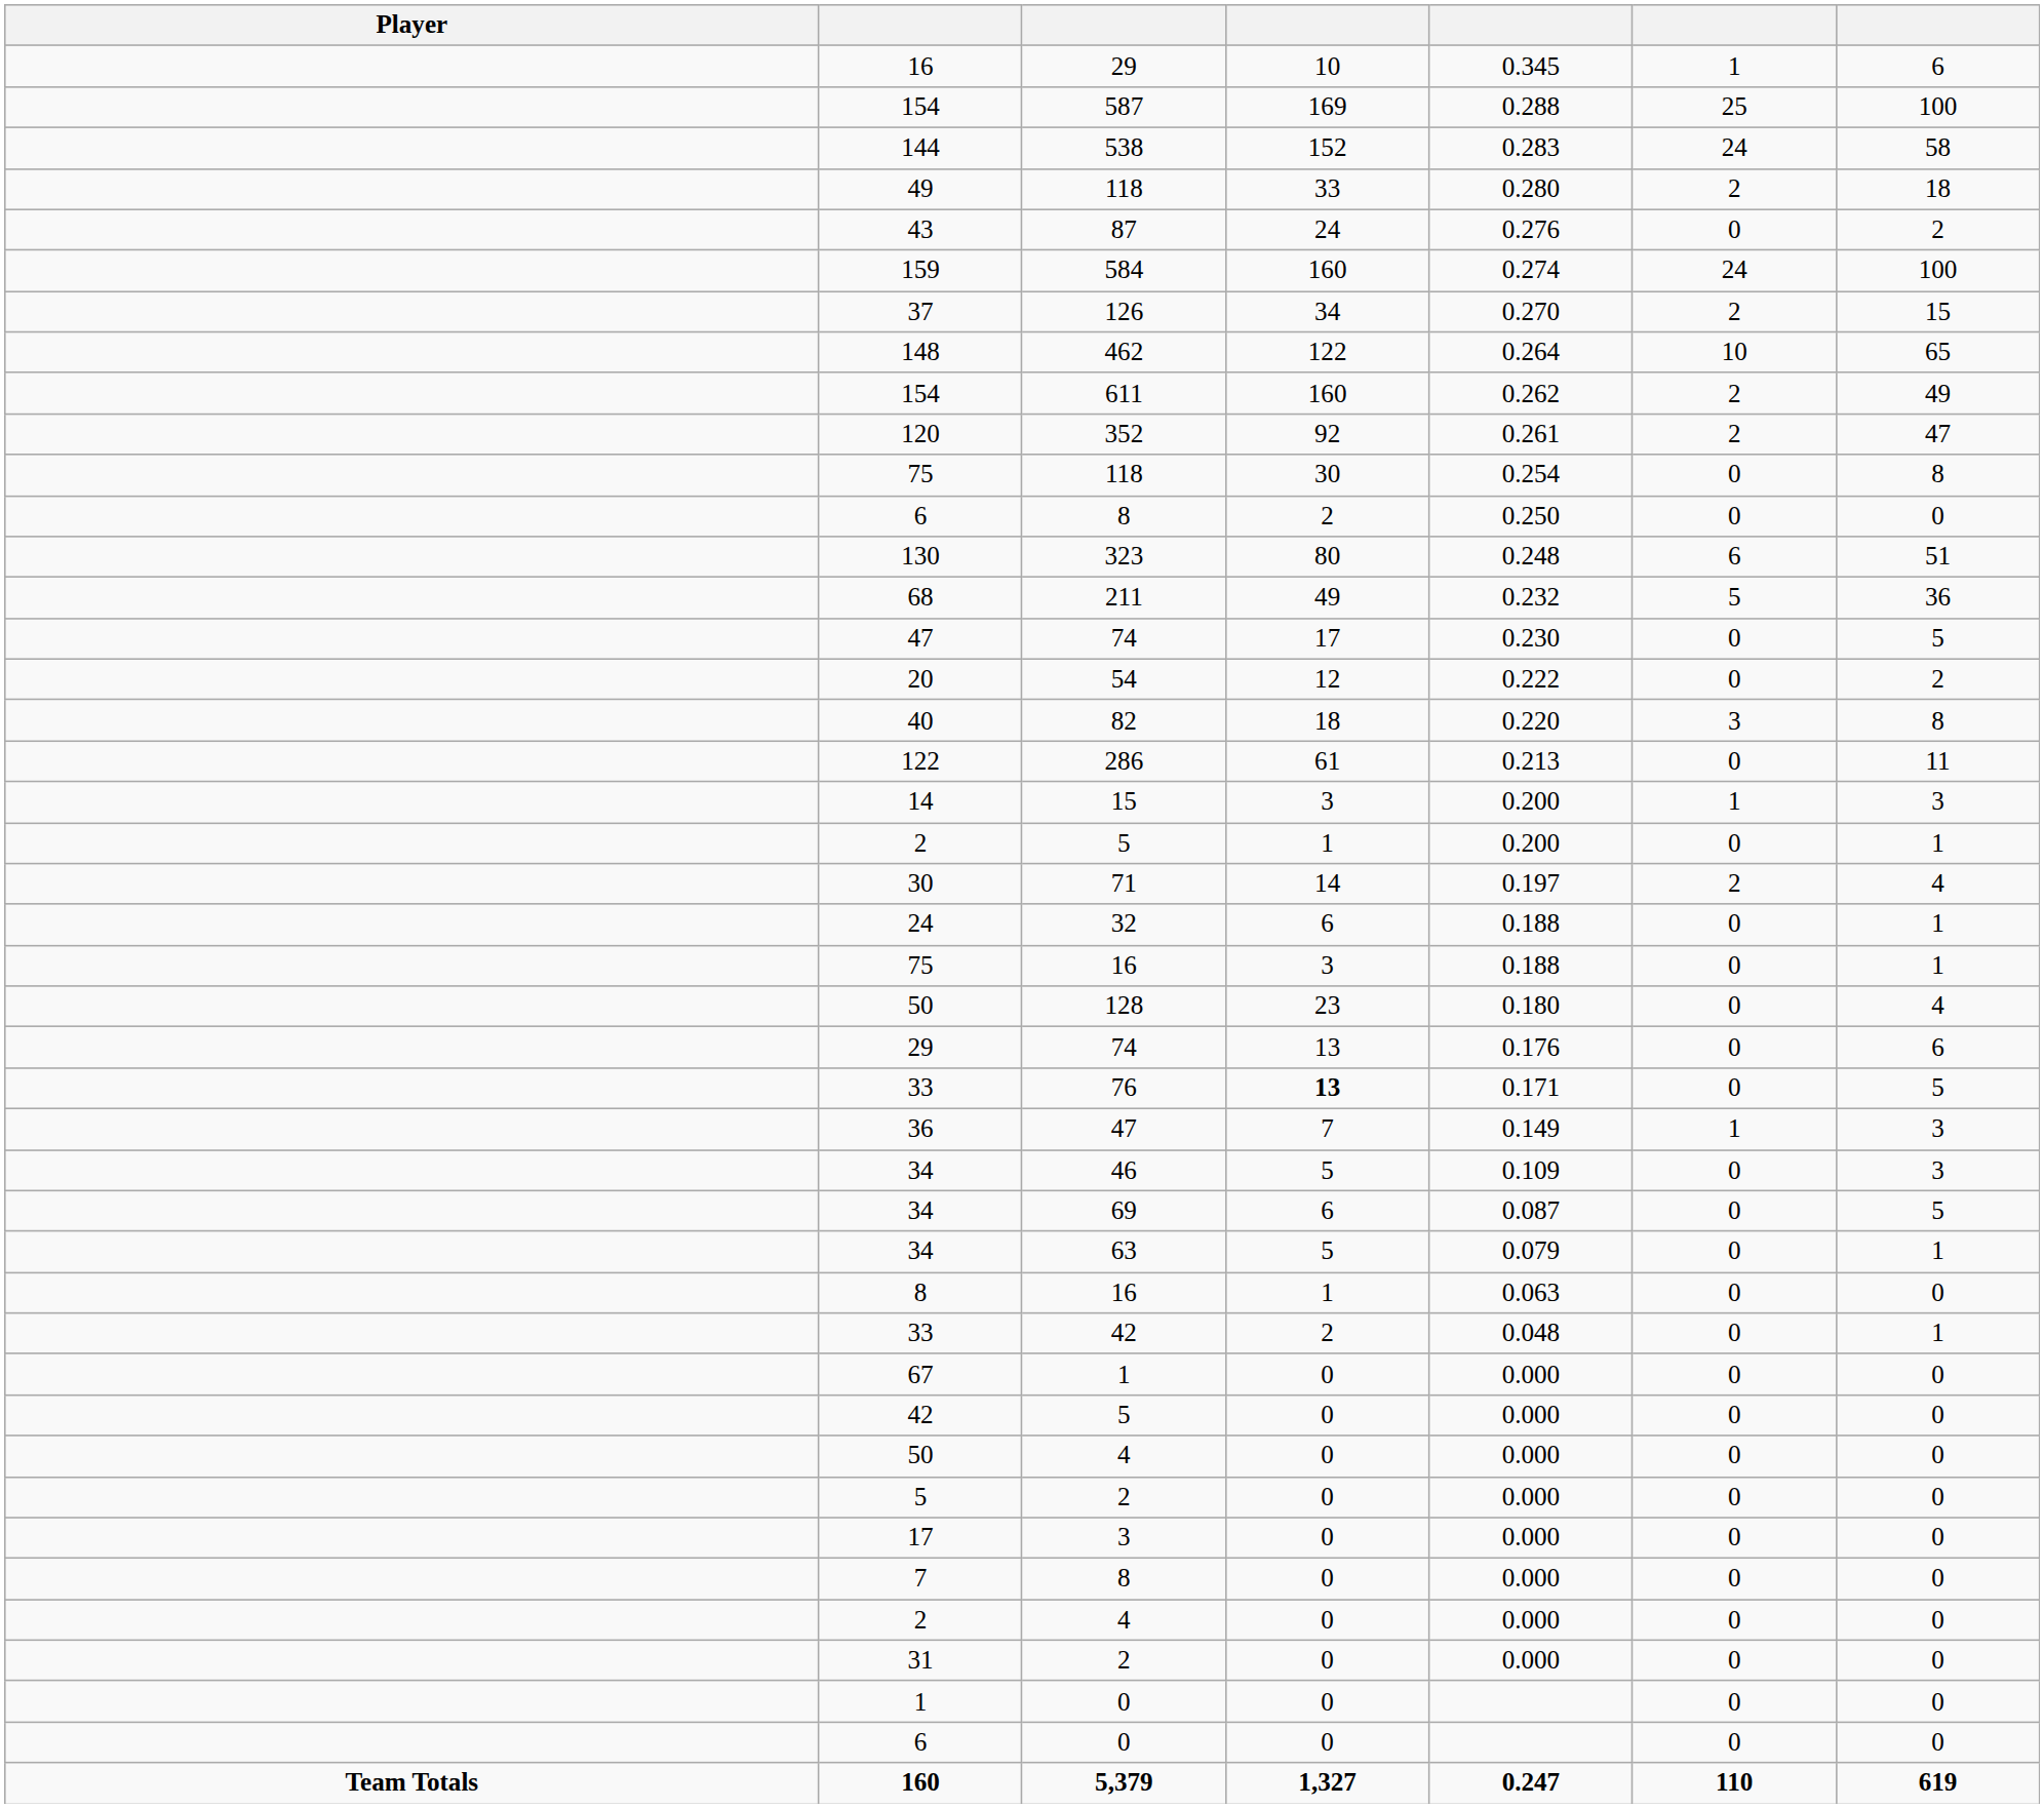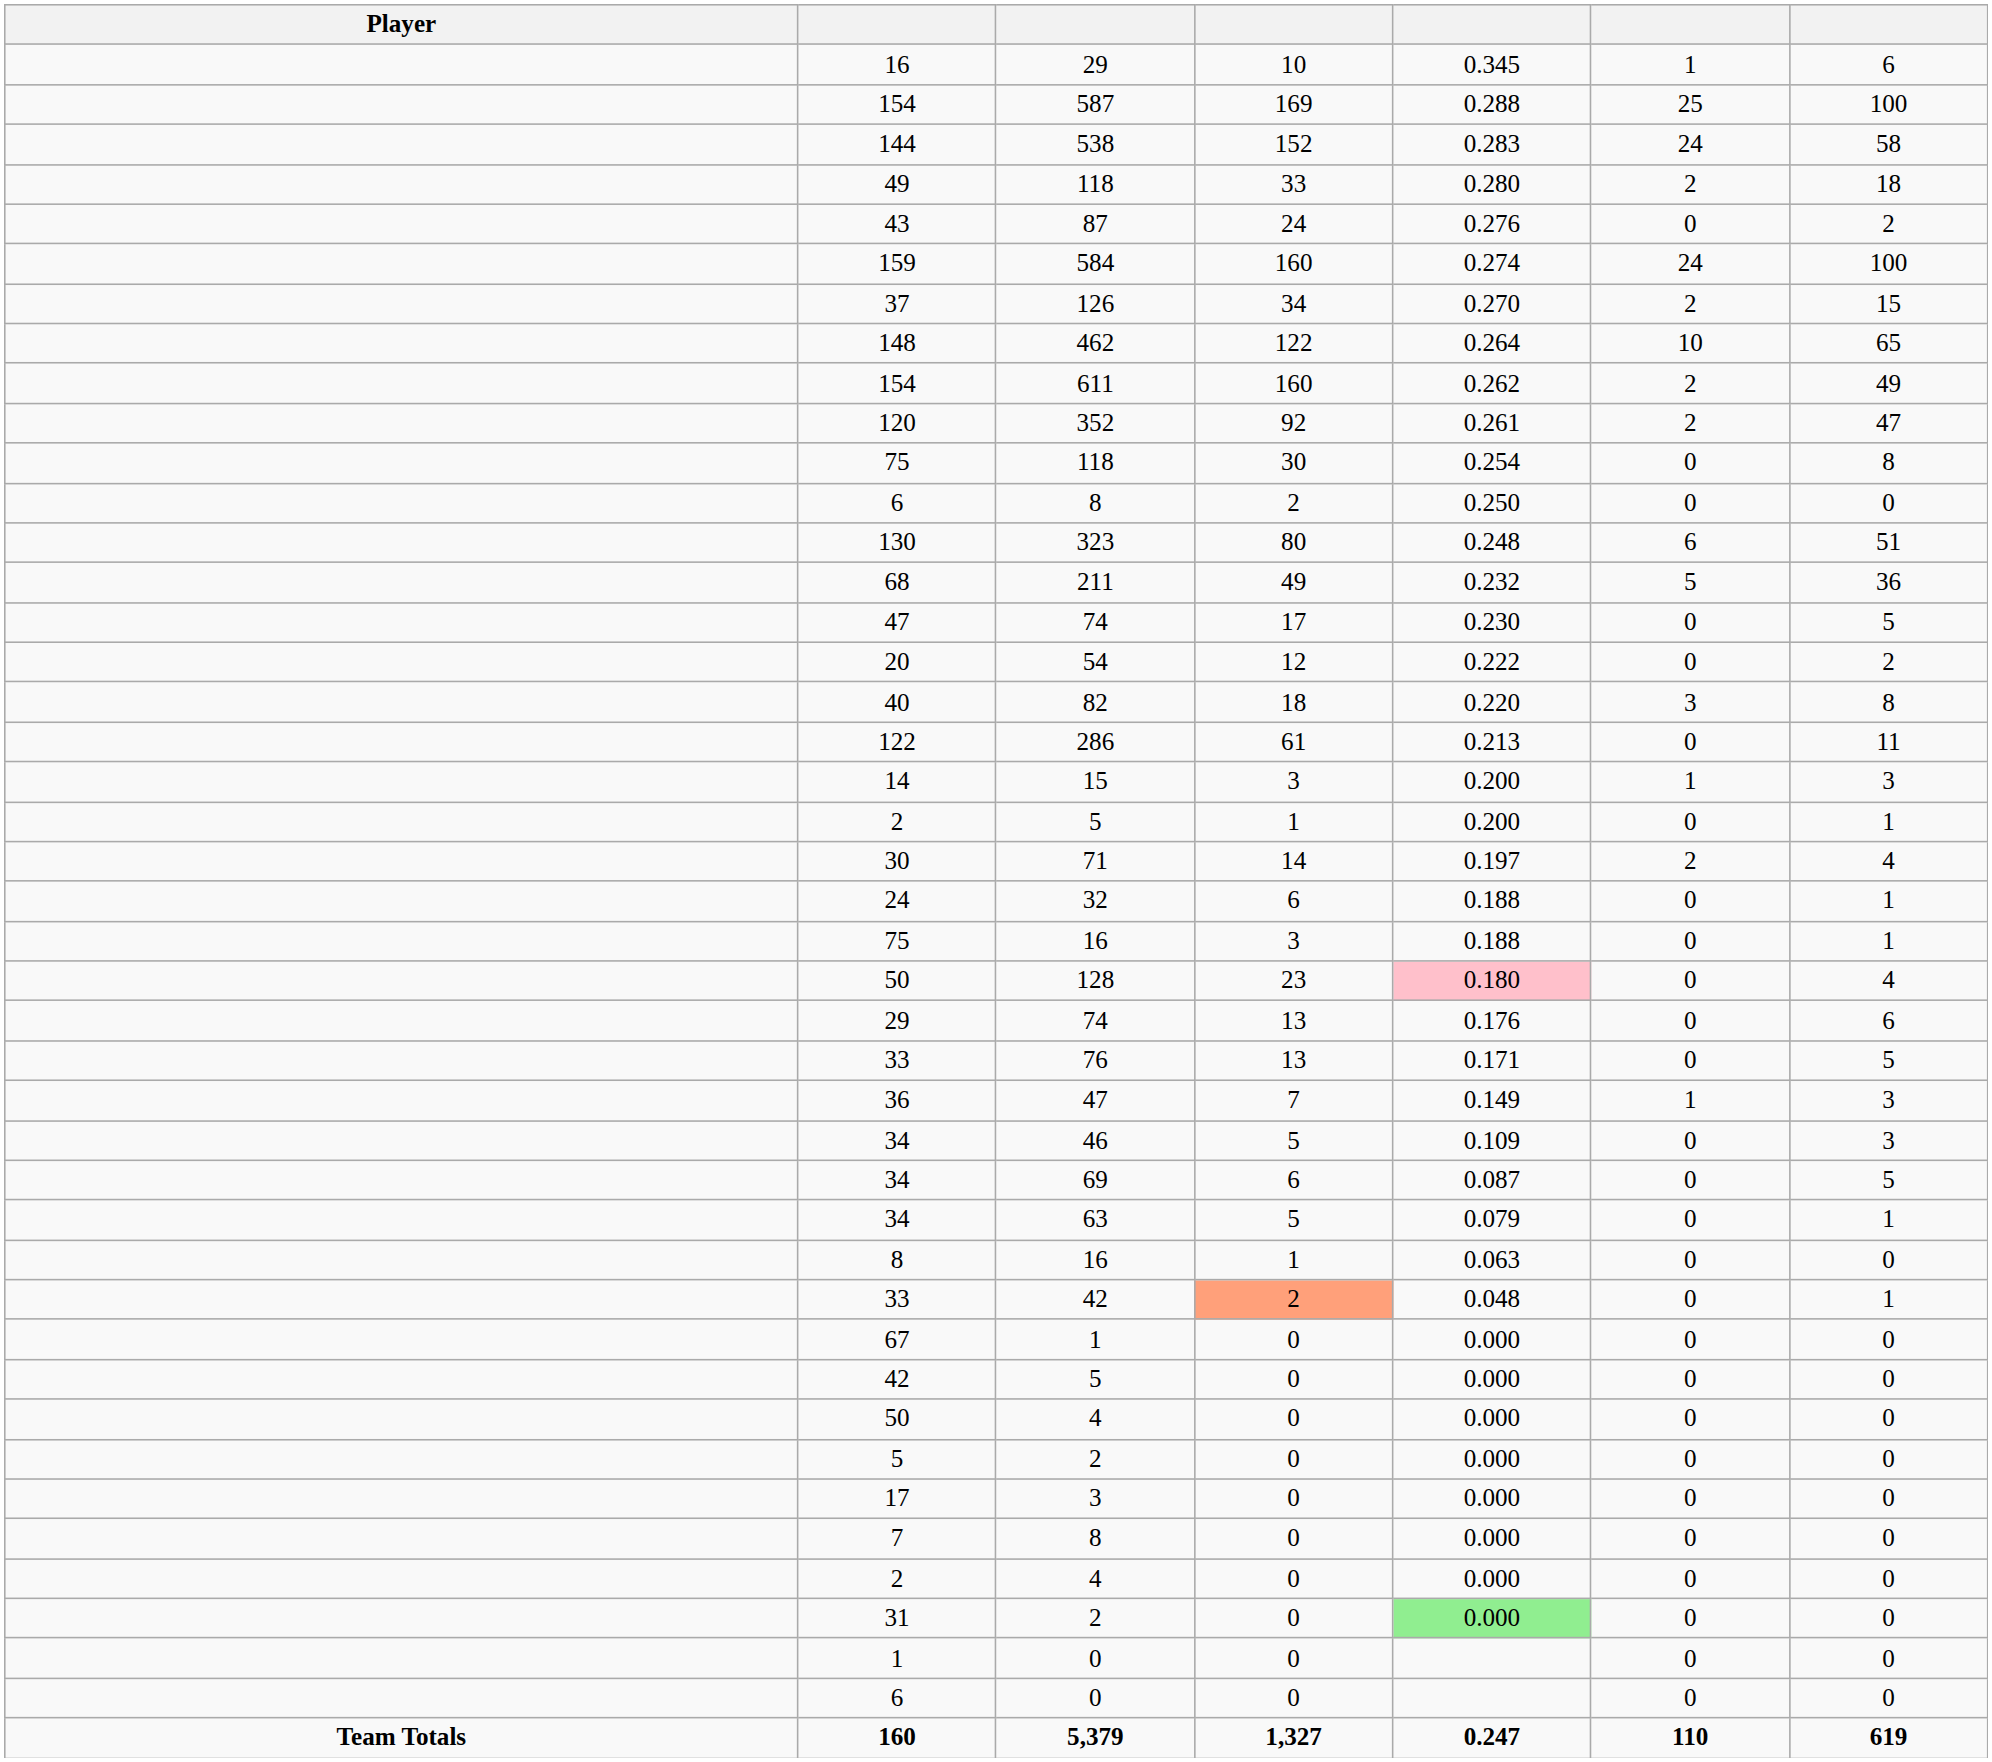50 / 128 | column 5: no background -> pink background
33 / 76 | column 4: bold -> normal
33 / 42 | column 4: no background -> lightsalmon background
31 | column 5: no background -> lightgreen background
